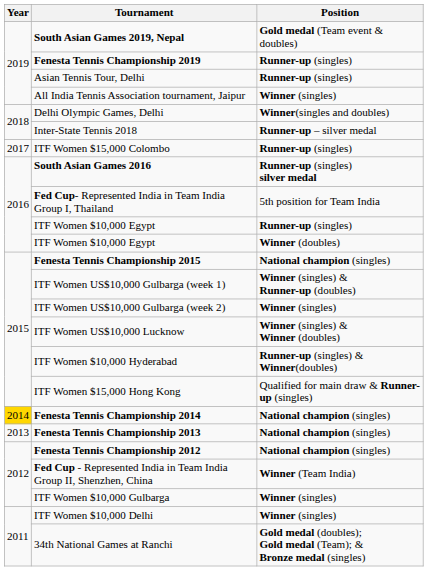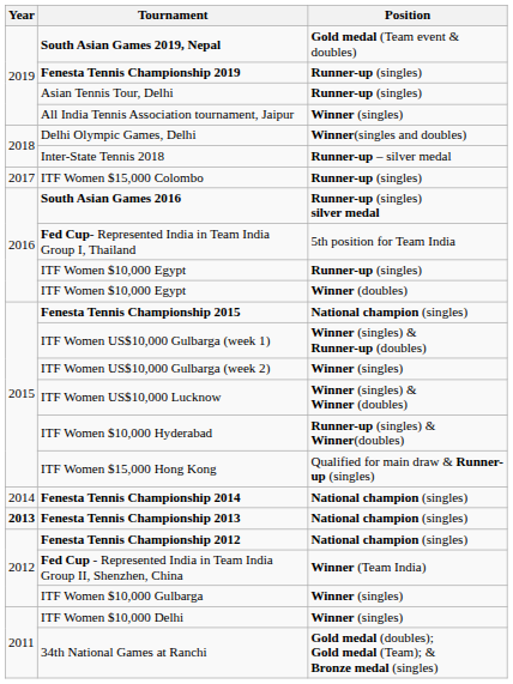Fenesta Tennis Championship 2014 | Year: gold background -> no background
Fenesta Tennis Championship 2013 | Year: normal -> bold
